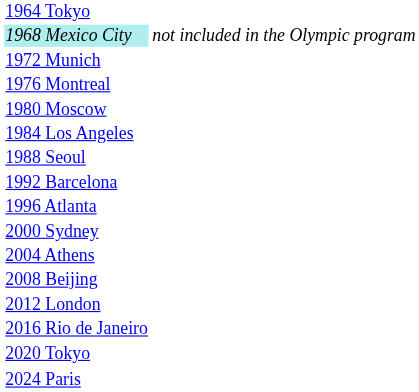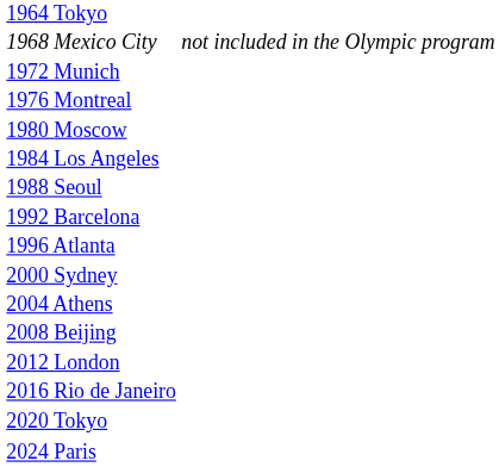1968 Mexico City | column 1: paleturquoise background -> no background
